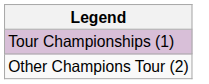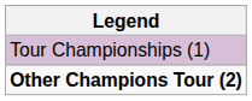row 3 | column 1: normal -> bold
